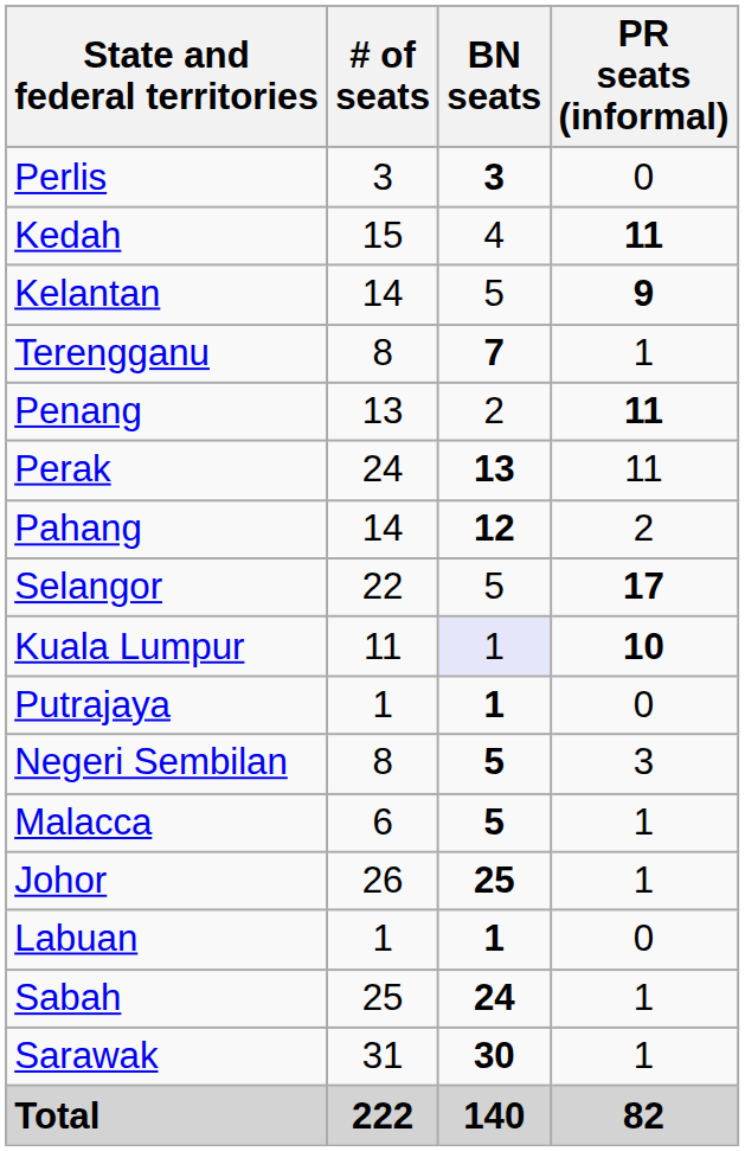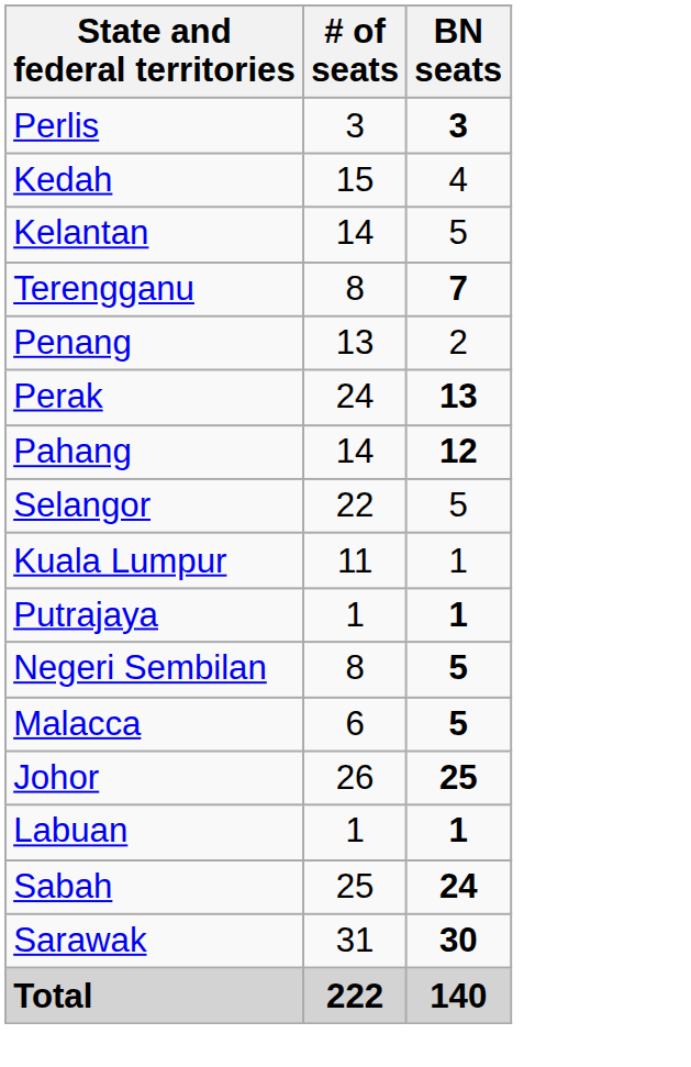- column: PR seats (informal) | 0 | 11 | 9 | 1 | 11 | 11 | 2 | 17 | 10 | 0 | 3 | 1 | 1 | 0 | 1 | 1 | 82
Kuala Lumpur | BN seats: lavender background -> no background
